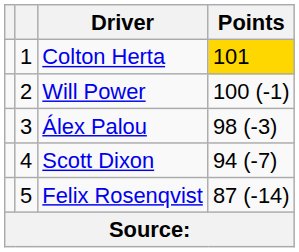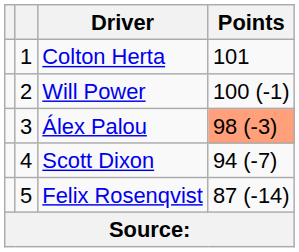Colton Herta | Points: gold background -> no background
Álex Palou | Points: no background -> lightsalmon background
